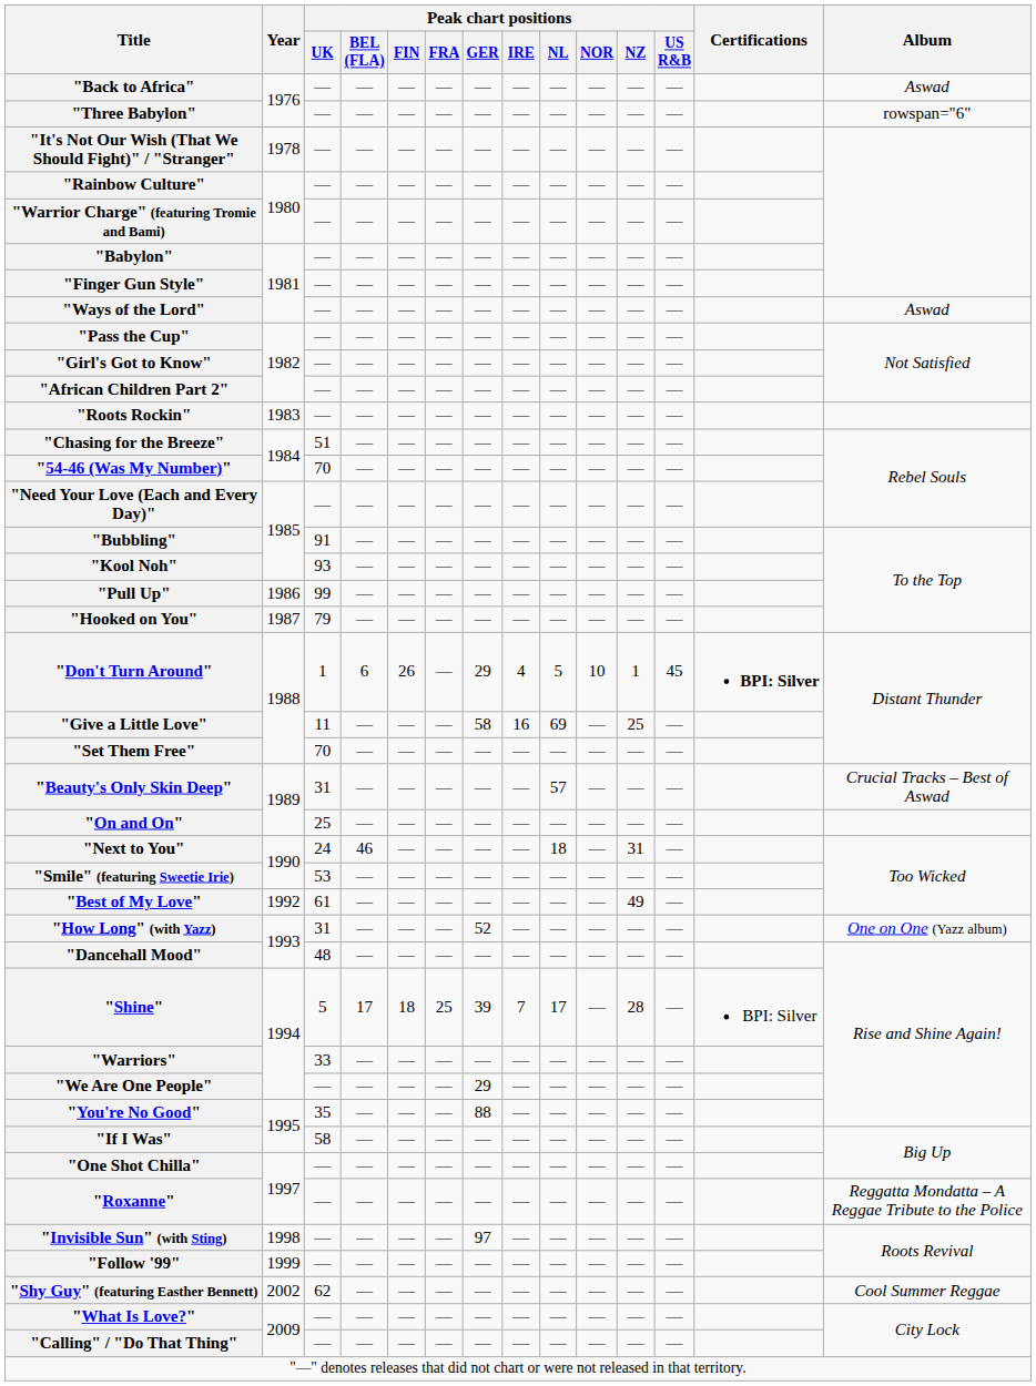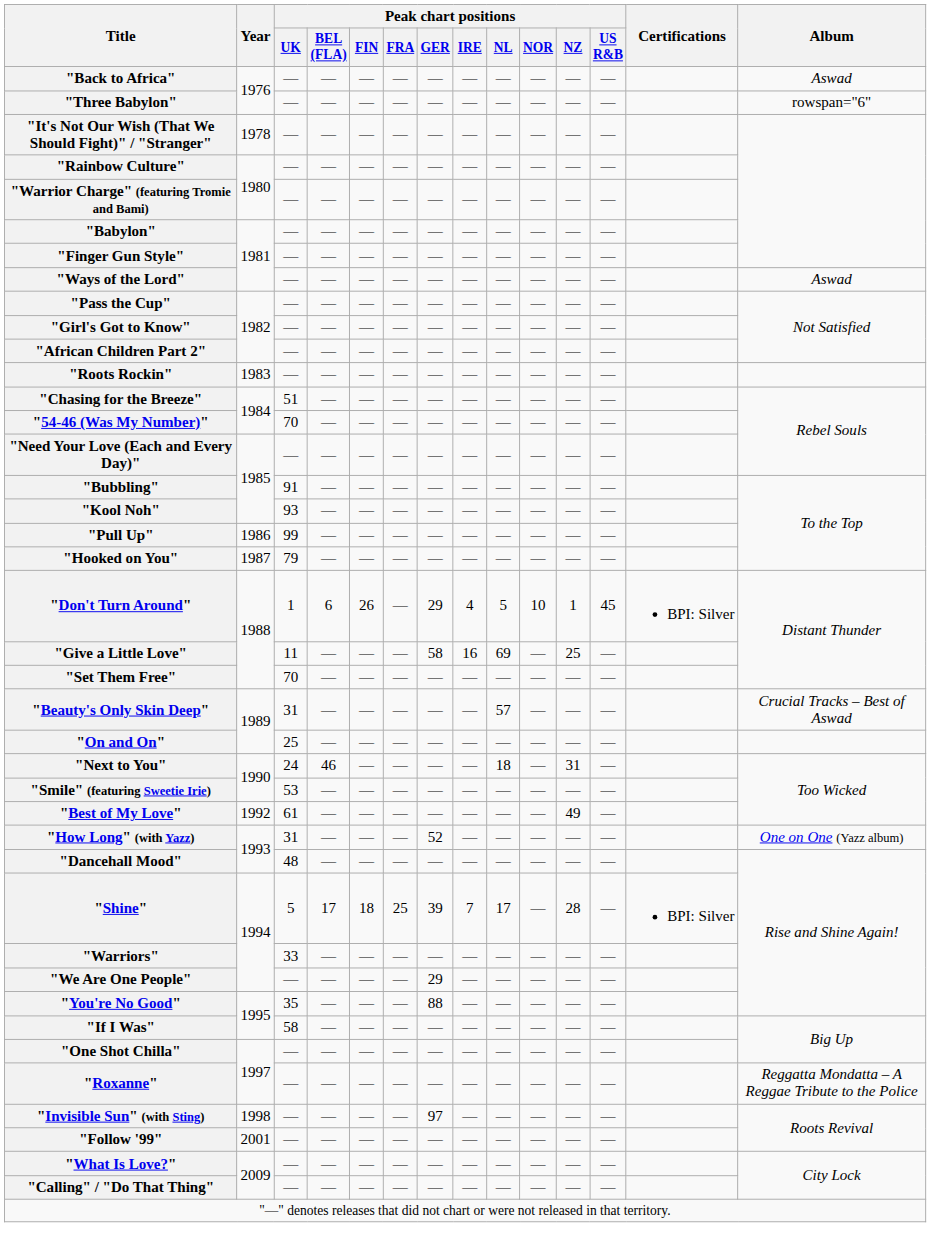"Don't Turn Around" | Certifications: bold -> normal
"Follow '99" | Year: 1999 -> 2001
- row: "Shy Guy" (featuring Easther Bennett) | 2002 | 62 | — | — | — | — | — | — | — | — | — | Cool Summer Reggae
